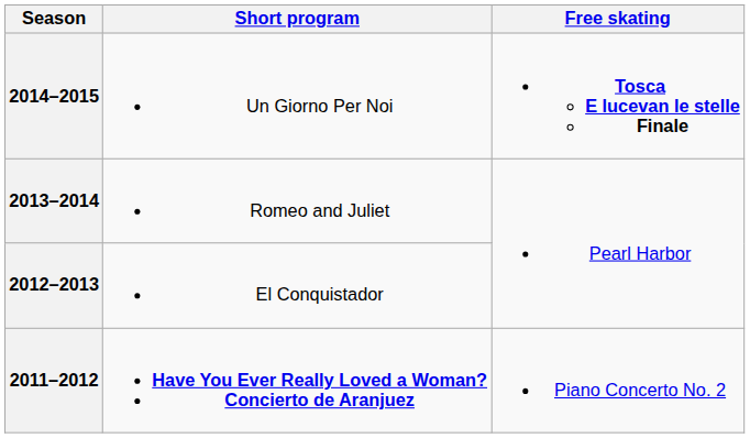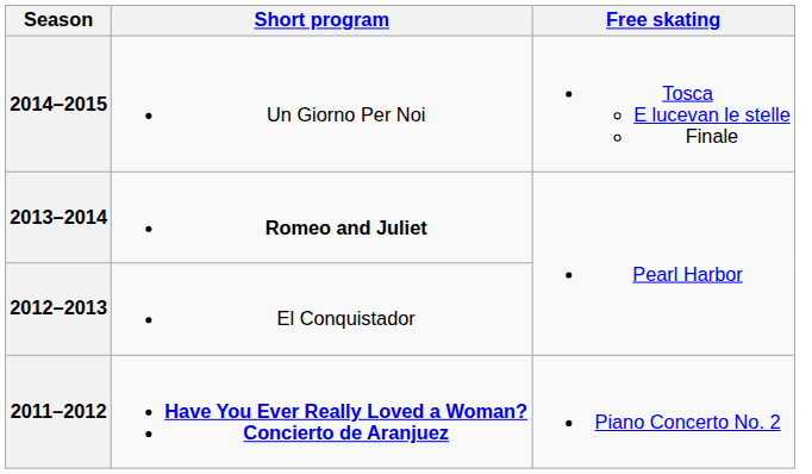2014–2015 | Free skating: bold -> normal
2013–2014 | Short program: normal -> bold
